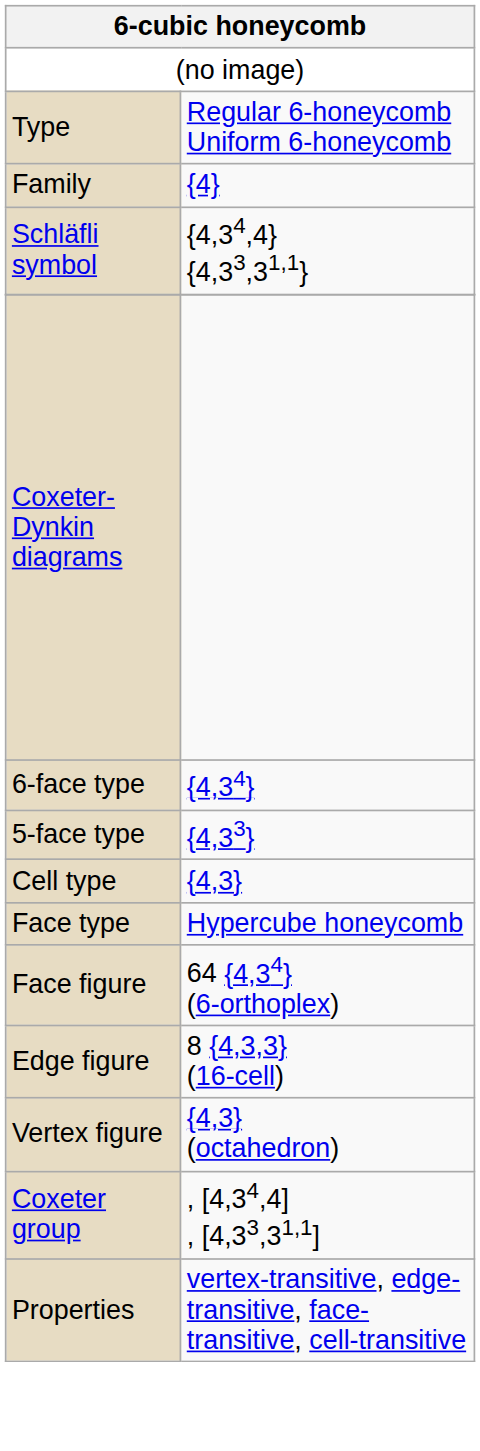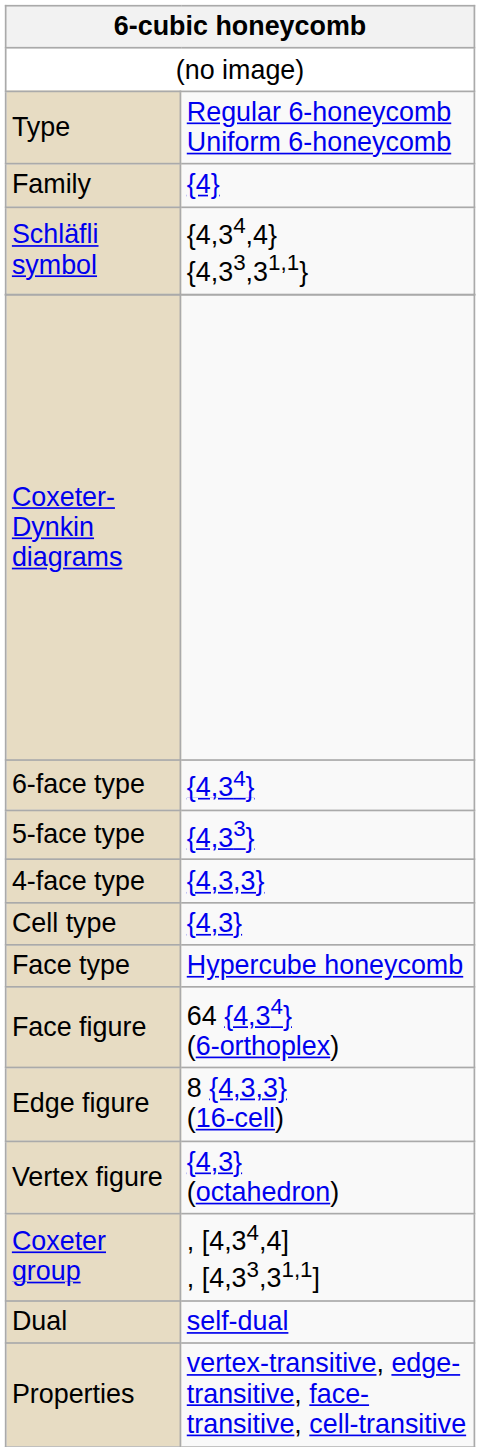+ row: 4-face type | {4,3,3}
+ row: Dual | self-dual
